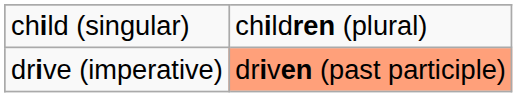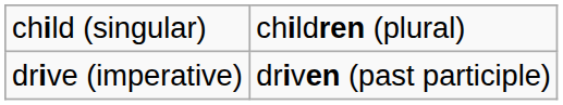drive (imperative) | column 2: lightsalmon background -> no background
